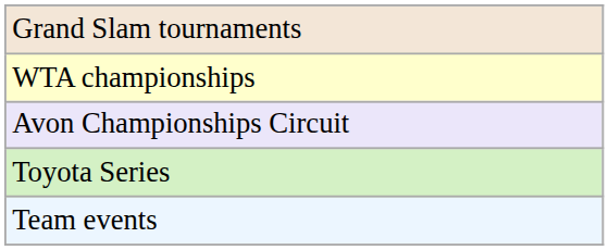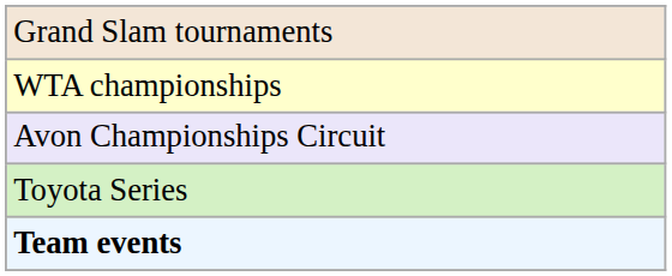row 5 | column 1: normal -> bold
